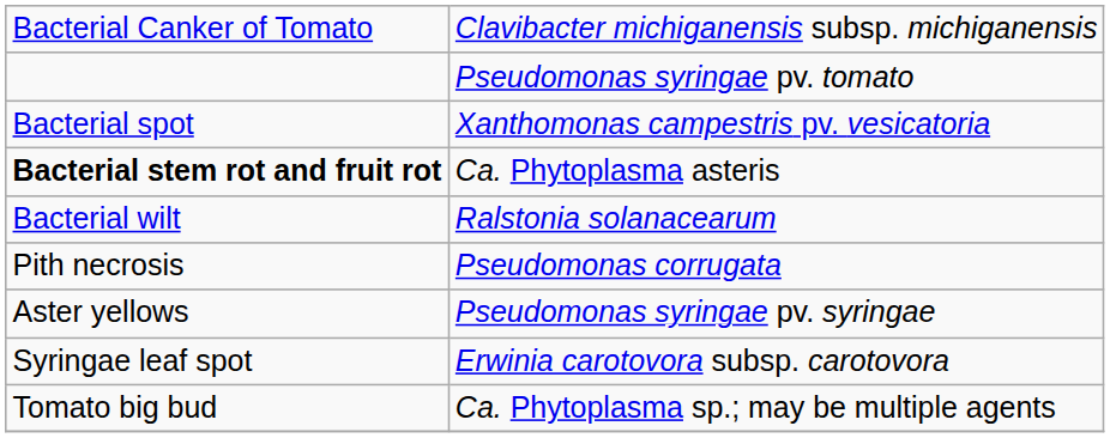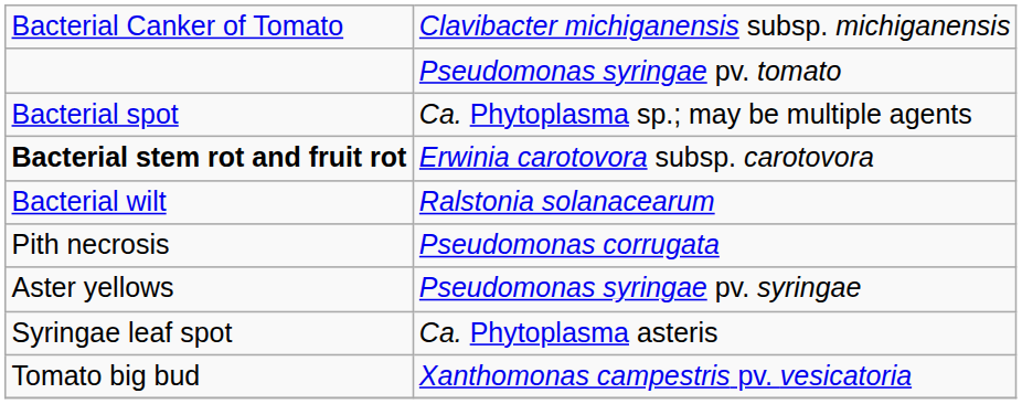row 3 | column 2: Xanthomonas campestris pv. vesicatoria -> Ca. Phytoplasma sp.; may be multiple agents
row 4 | column 2: Ca. Phytoplasma asteris -> Erwinia carotovora subsp. carotovora
row 8 | column 2: Erwinia carotovora subsp. carotovora -> Ca. Phytoplasma asteris
row 9 | column 2: Ca. Phytoplasma sp.; may be multiple agents -> Xanthomonas campestris pv. vesicatoria
